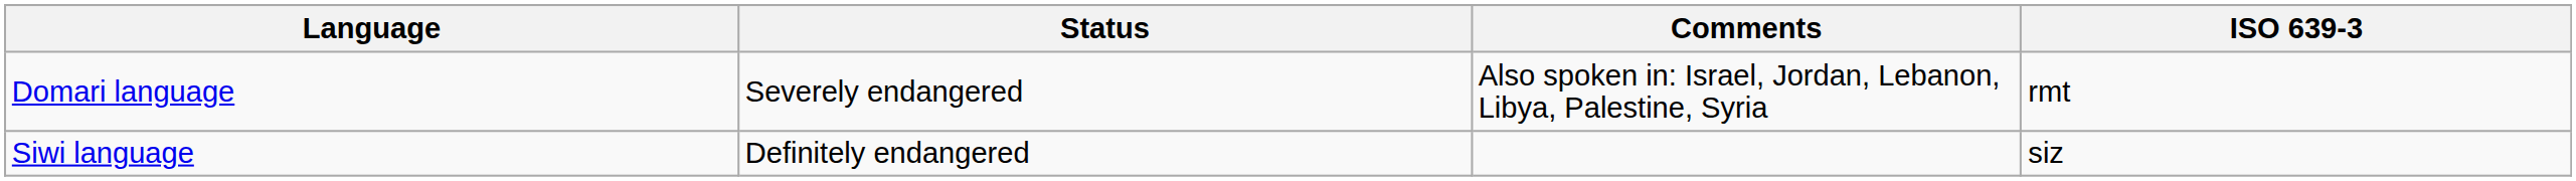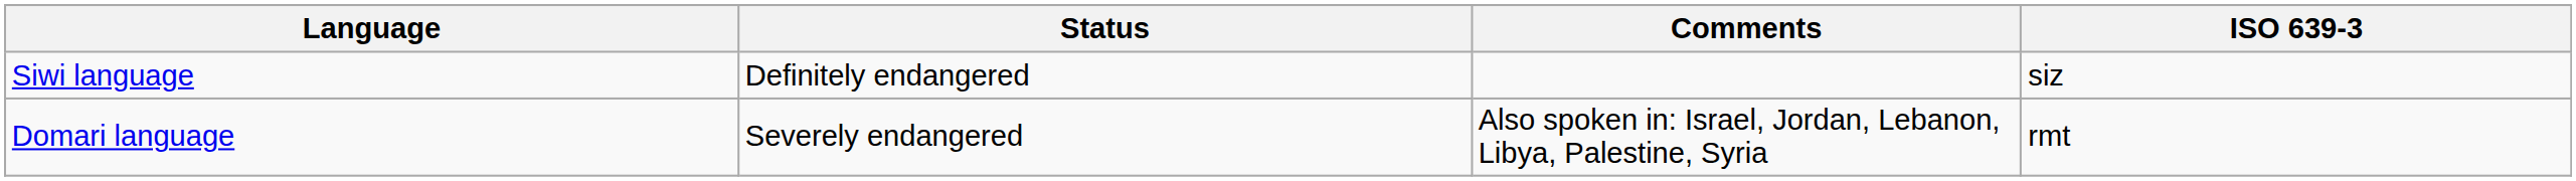rows swapped: Domari language <-> Siwi language
